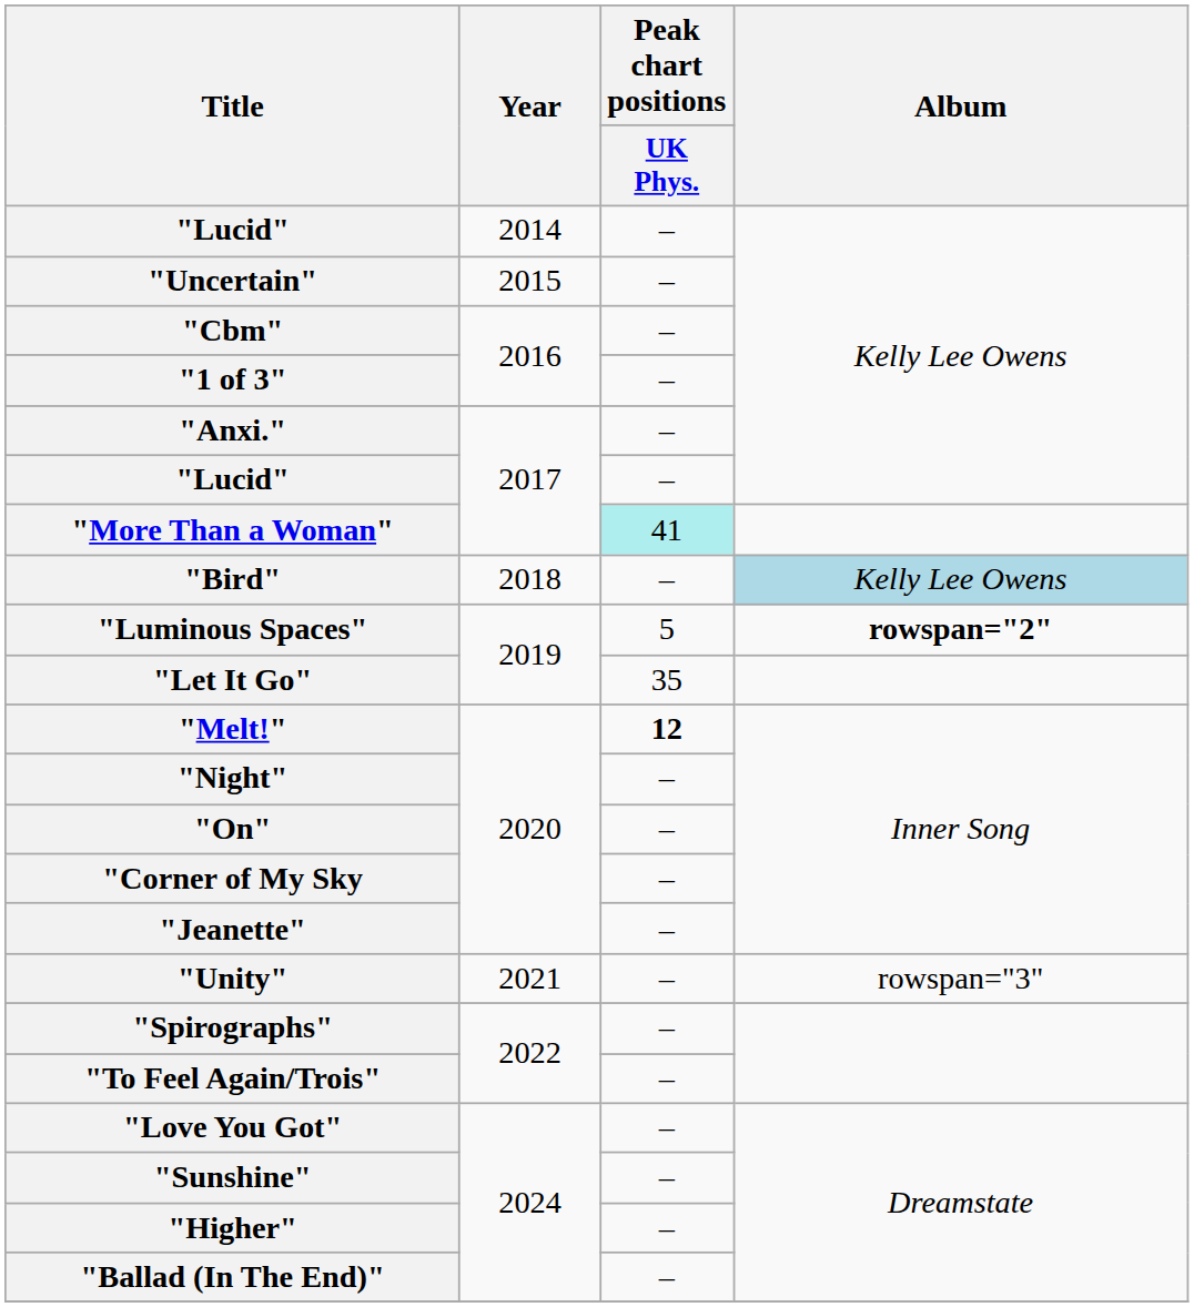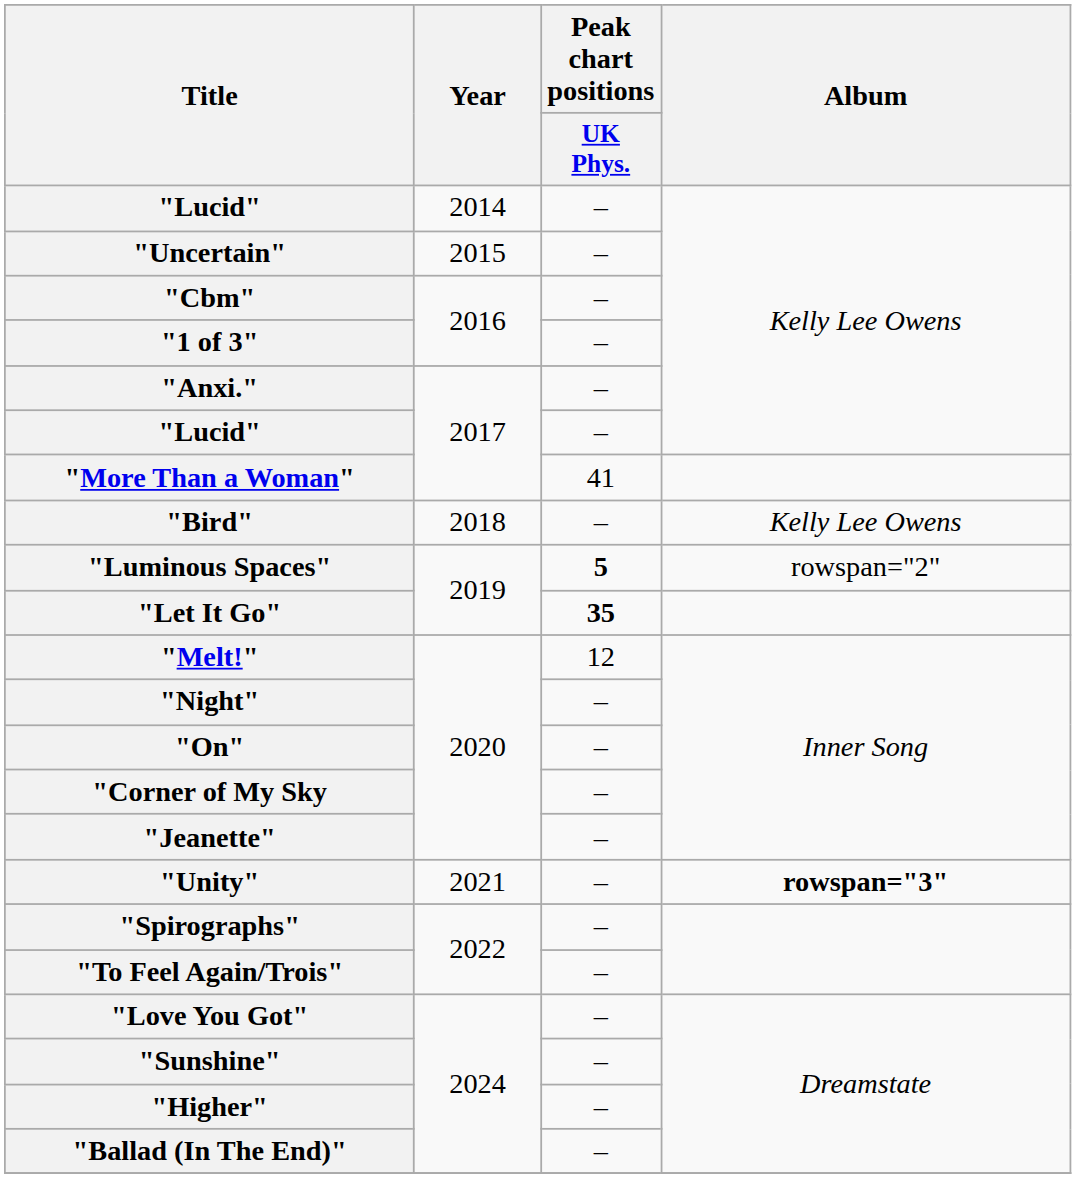"More Than a Woman" | Peak chart positions / UK Phys.: paleturquoise background -> no background
"Bird" | Album: lightblue background -> no background
"Luminous Spaces" | Peak chart positions / UK Phys.: normal -> bold
"Luminous Spaces" | Album: bold -> normal
"Let It Go" | Peak chart positions / UK Phys.: normal -> bold
"Melt!" | Peak chart positions / UK Phys.: bold -> normal
"Unity" | Album: normal -> bold
